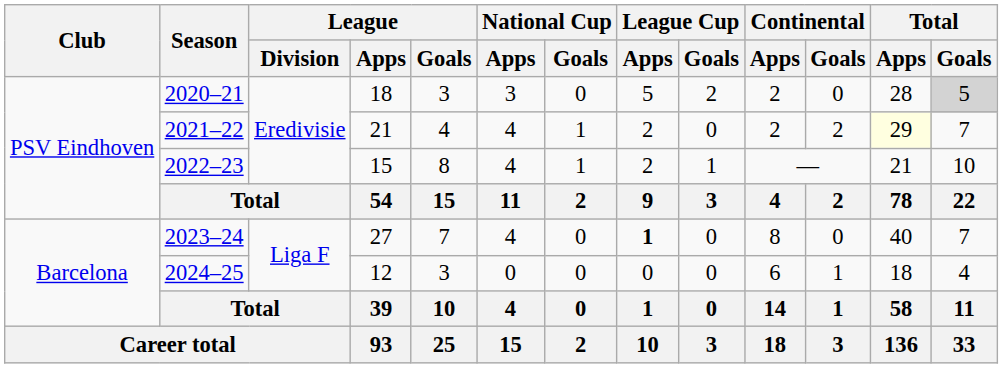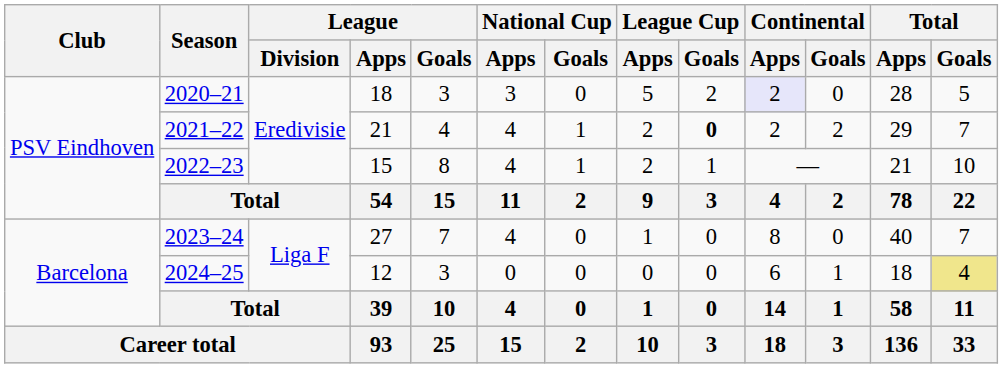2020–21 | Continental / Apps: no background -> lavender background
2020–21 | Total / Goals: lightgrey background -> no background
2021–22 | League Cup / Goals: normal -> bold
2021–22 | Total / Apps: lightyellow background -> no background
2023–24 | League Cup / Apps: bold -> normal
2024–25 | Total / Goals: no background -> khaki background
